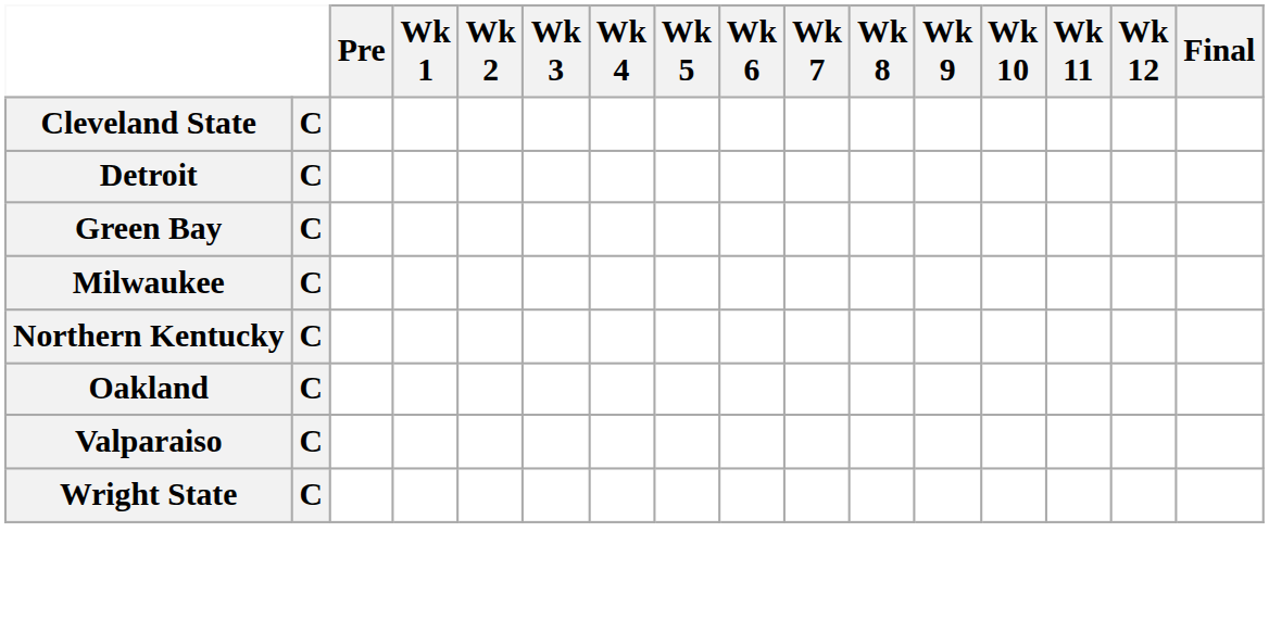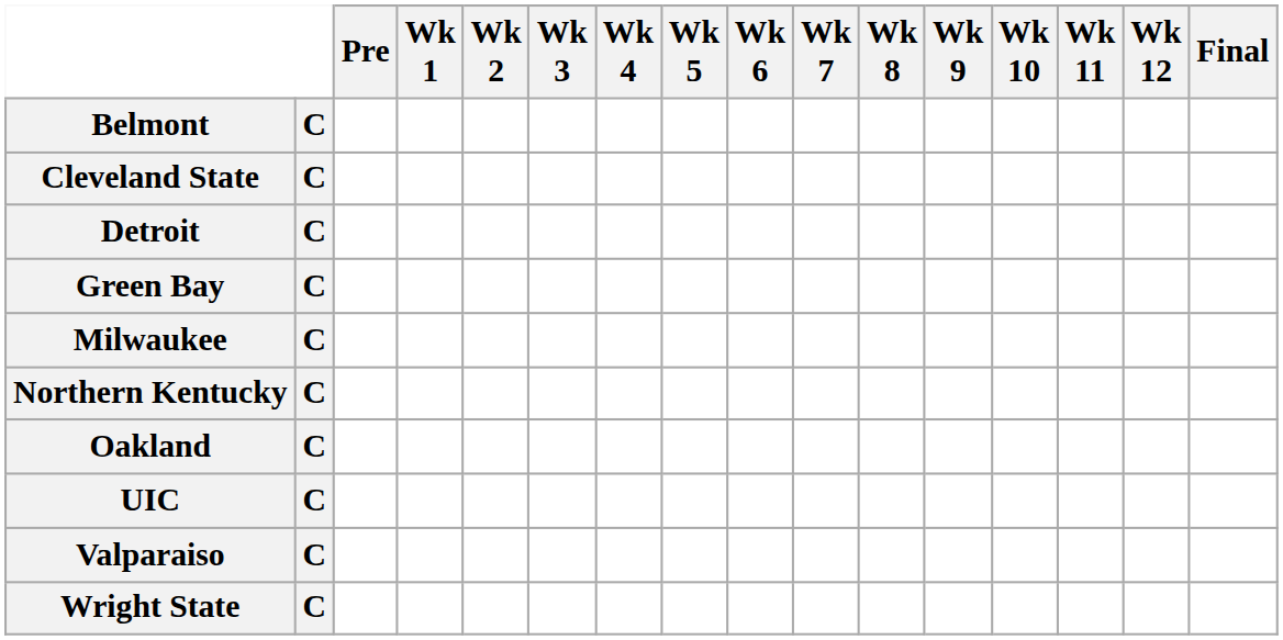+ row: Belmont | C
+ row: UIC | C
